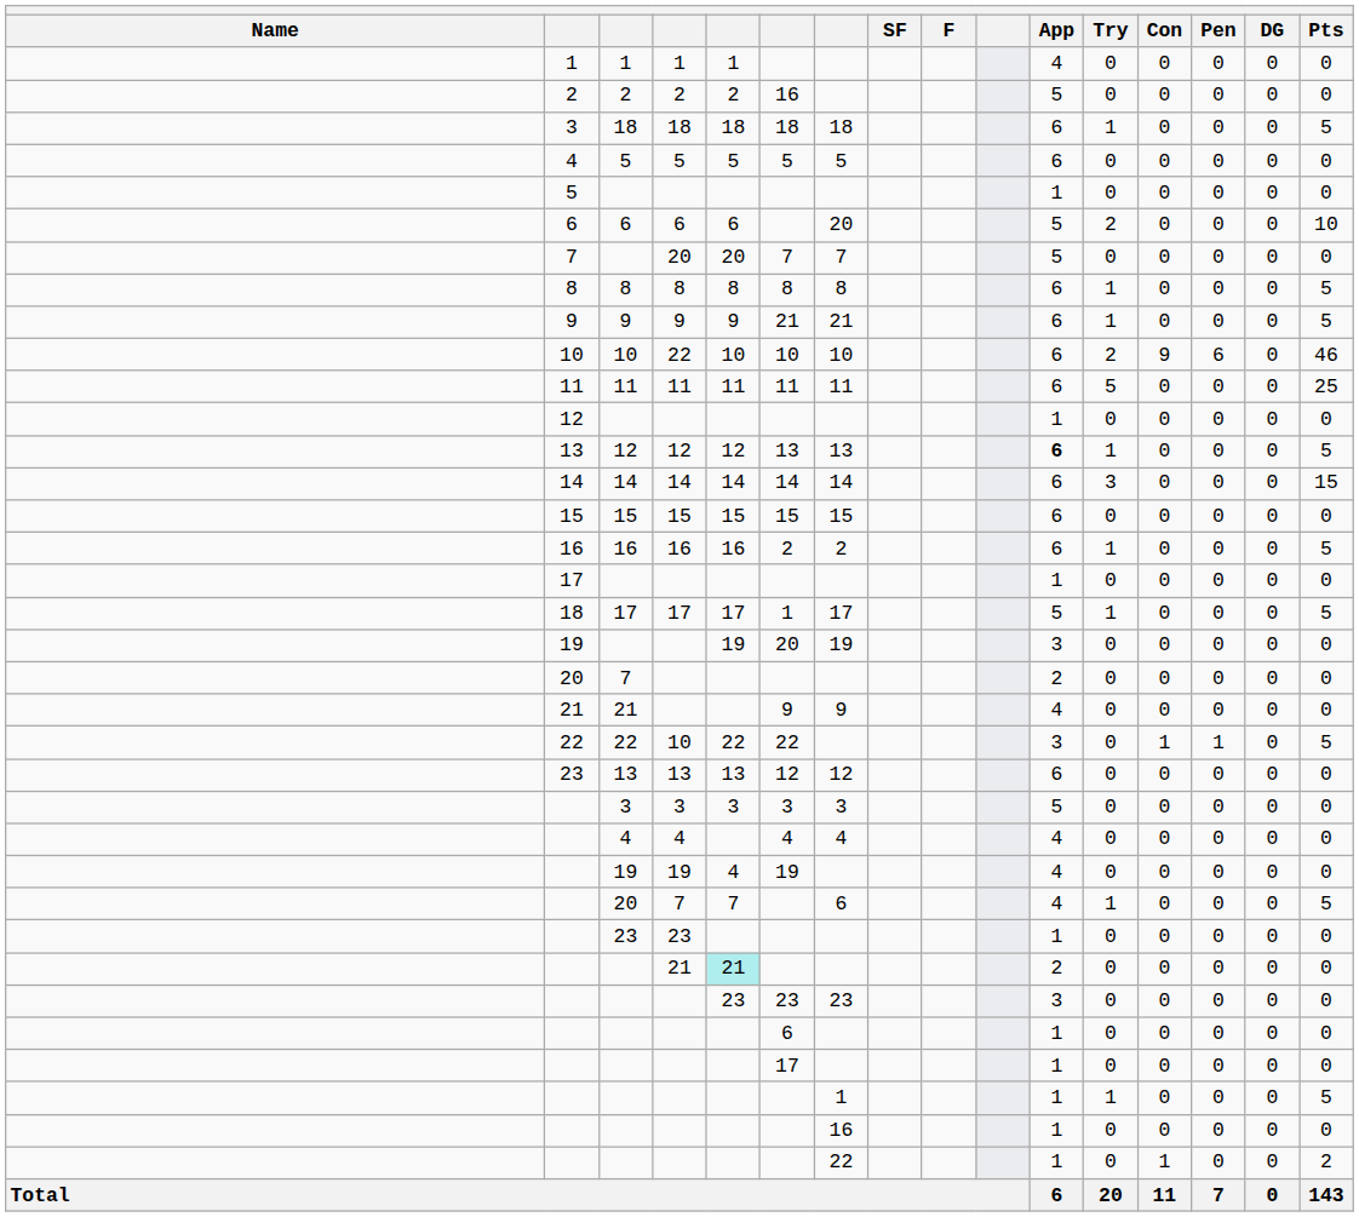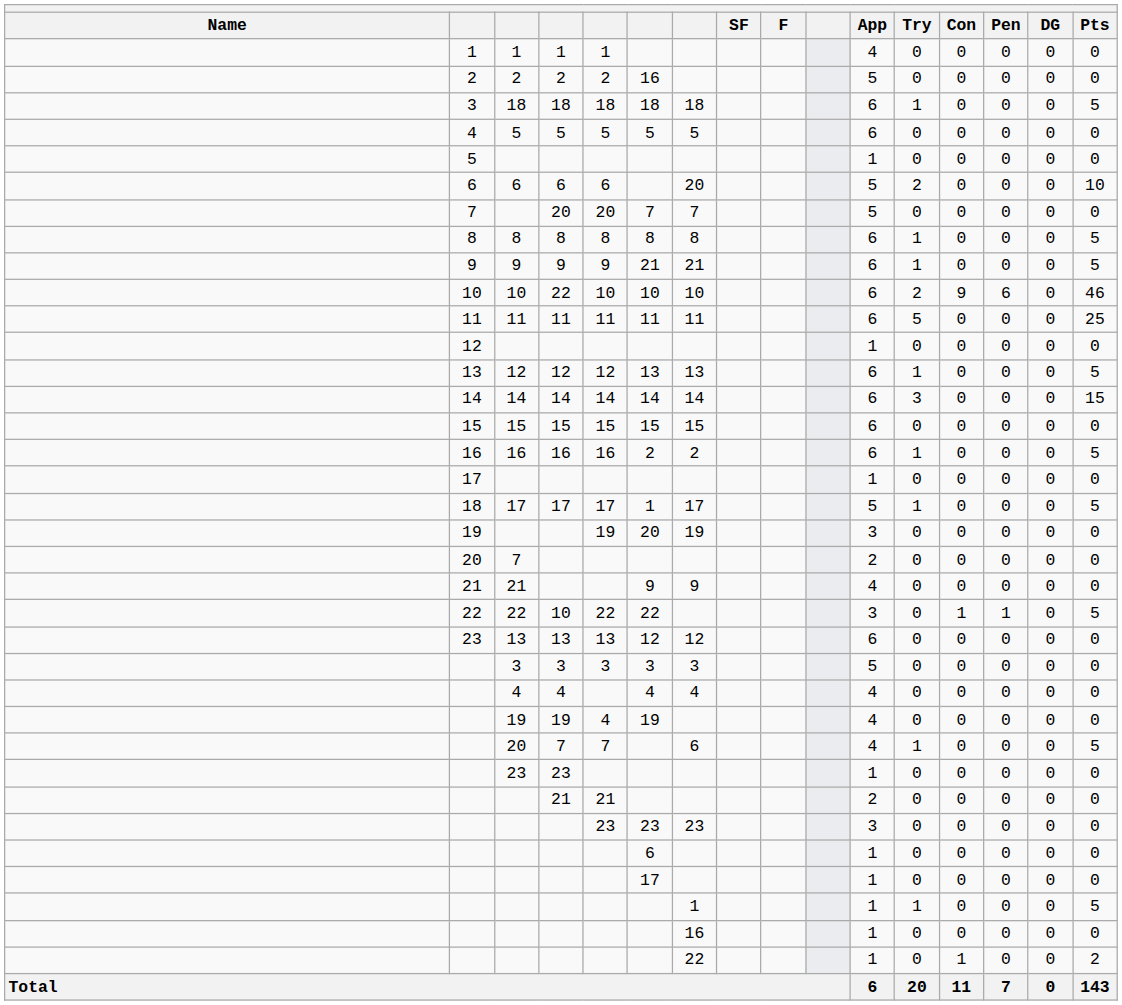row 15 | App: bold -> normal
row 31 | column 5: paleturquoise background -> no background
